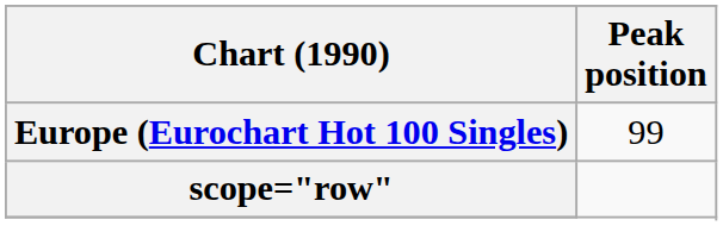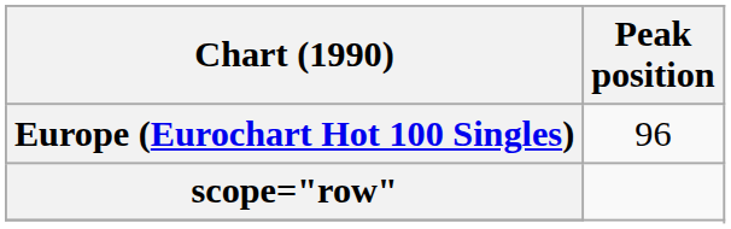Europe (Eurochart Hot 100 Singles) | Peak position: 99 -> 96
